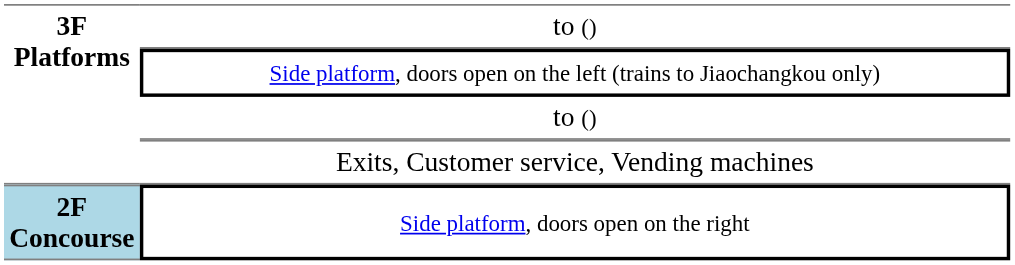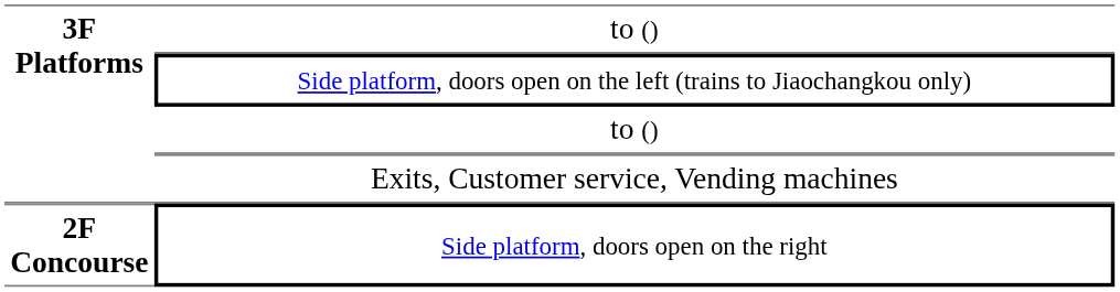row 5 | column 1: lightblue background -> no background
